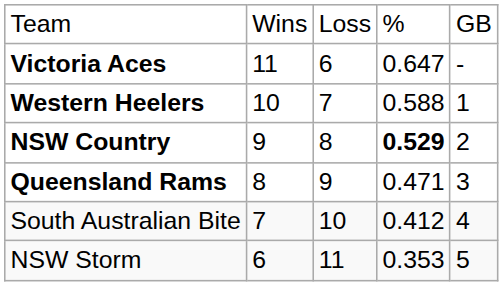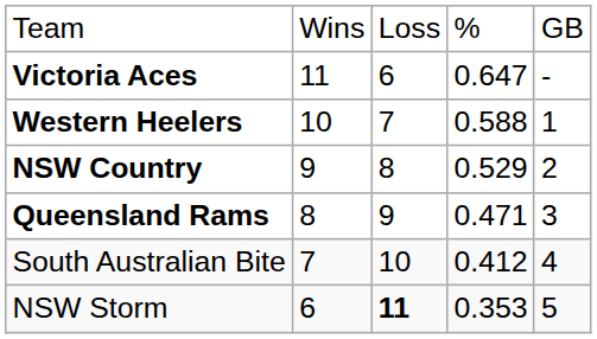NSW Country | column 4: bold -> normal
NSW Storm | column 3: normal -> bold
